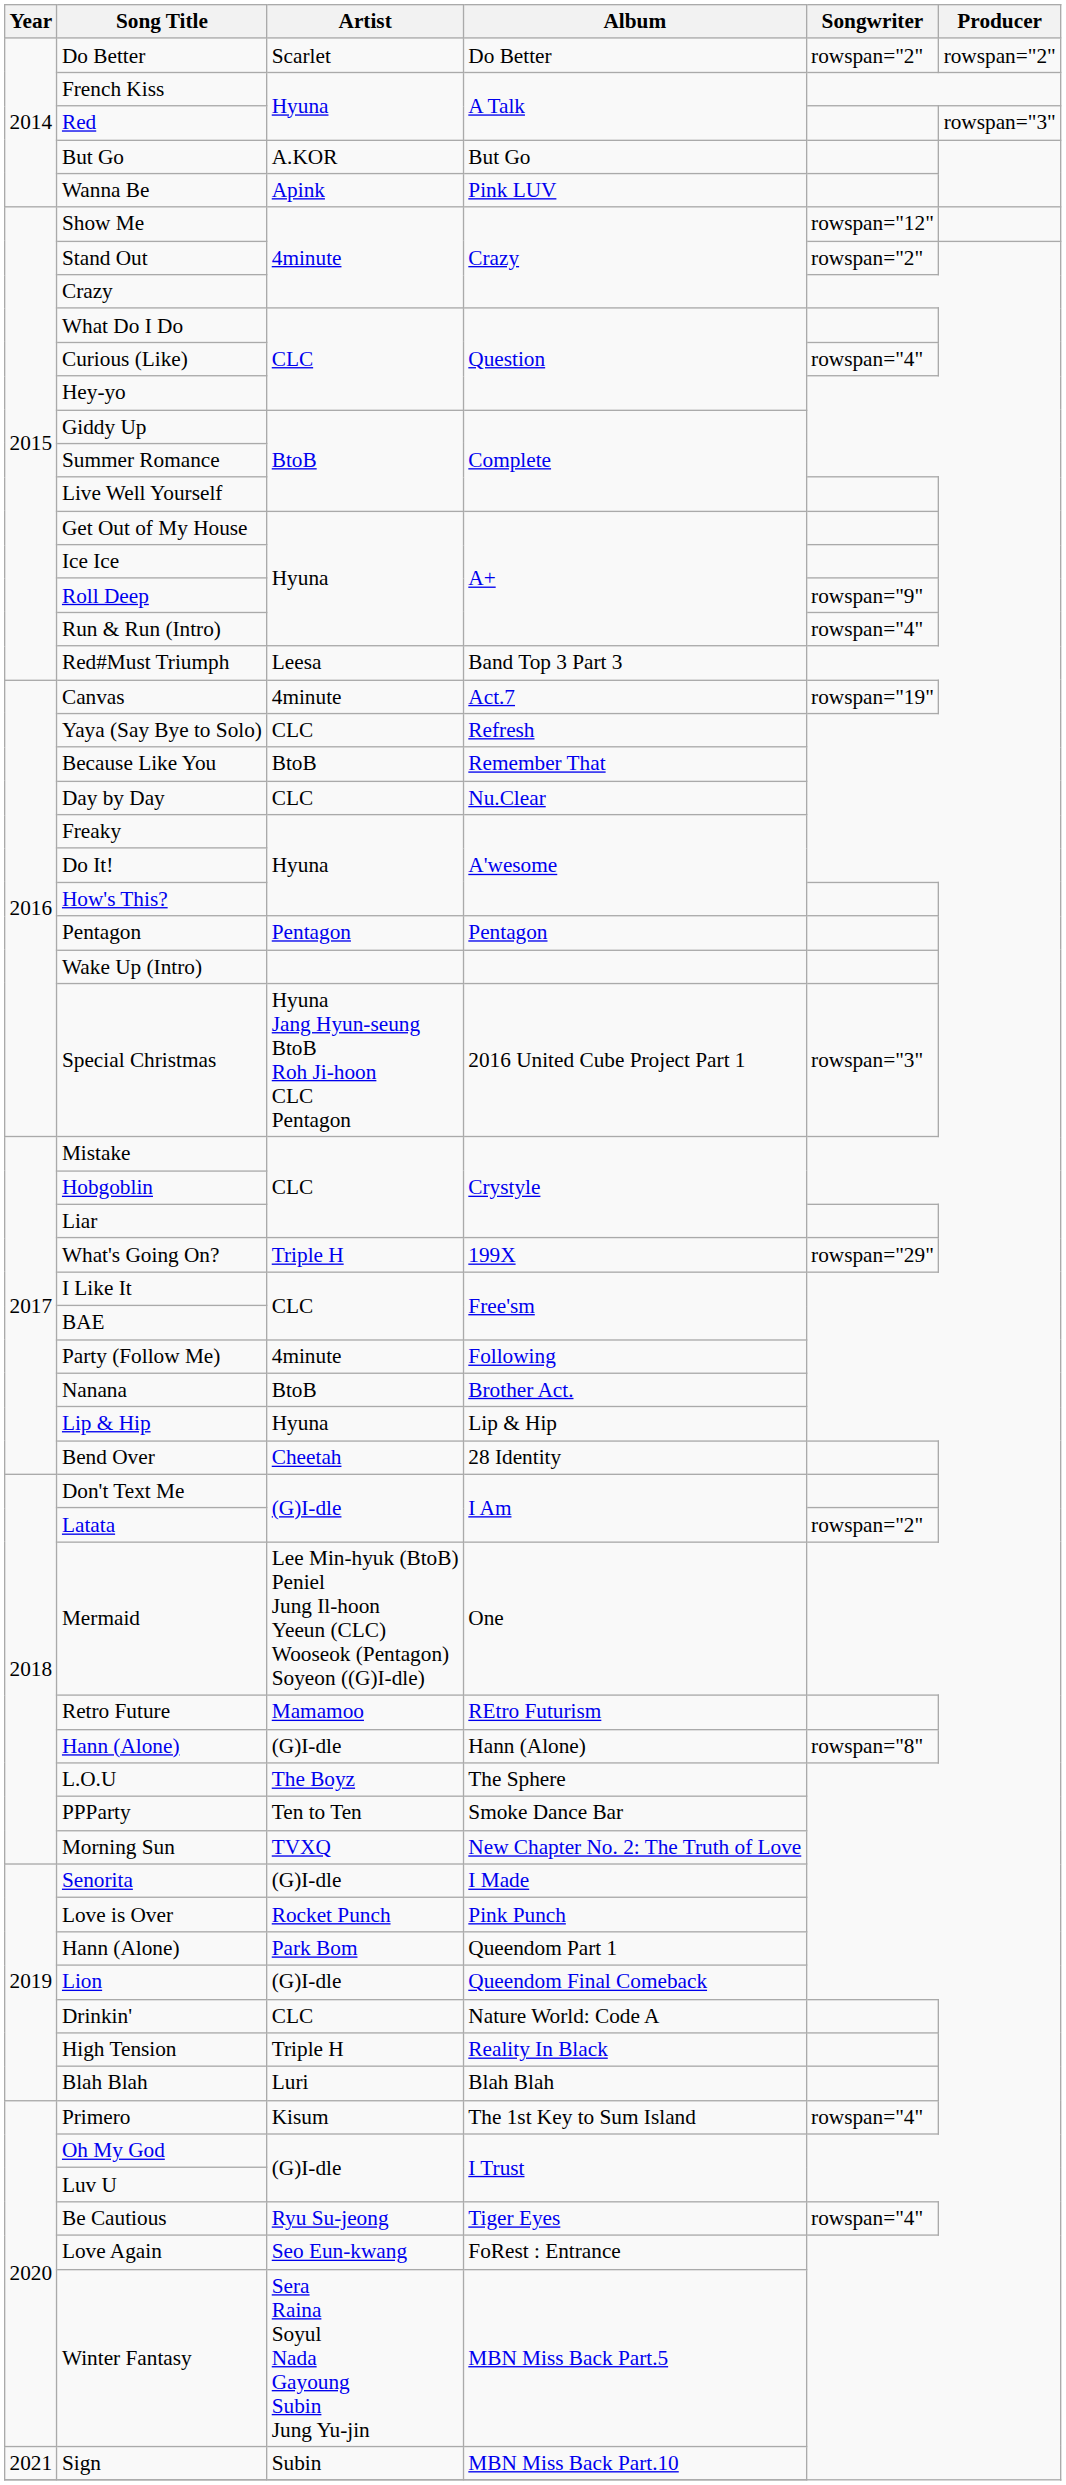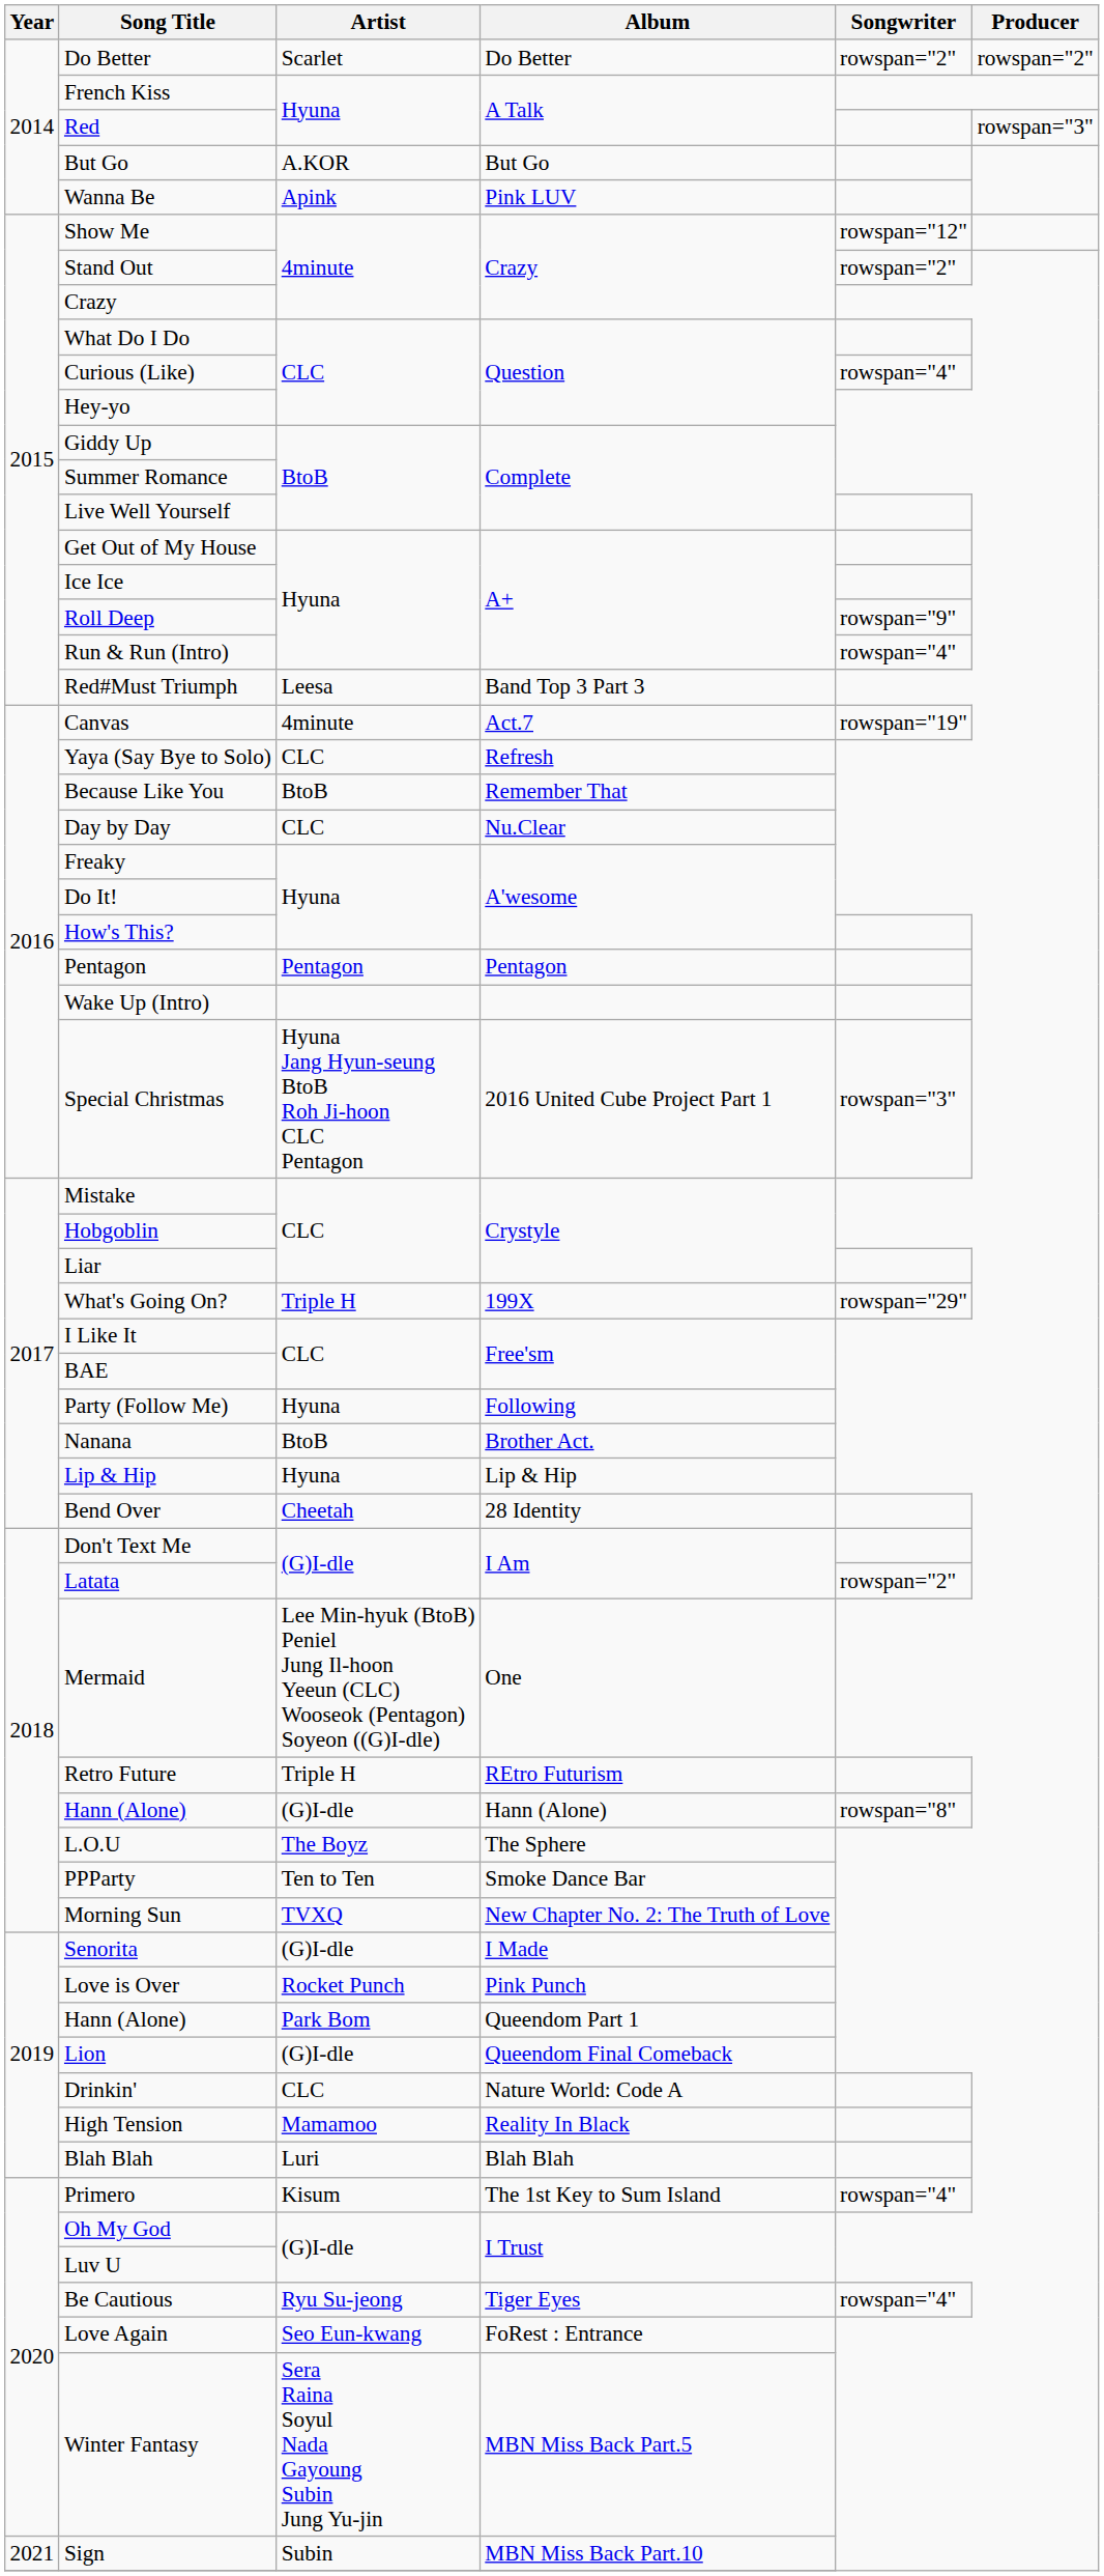Party (Follow Me) | Artist: 4minute -> Hyuna
Retro Future | Artist: Mamamoo -> Triple H
High Tension | Artist: Triple H -> Mamamoo
